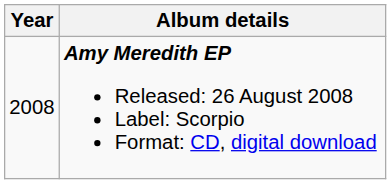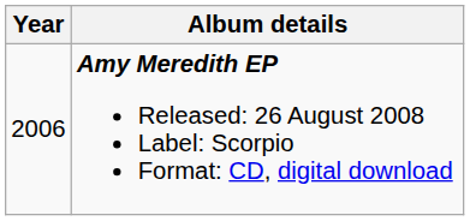row 2 | Year: 2008 -> 2006
